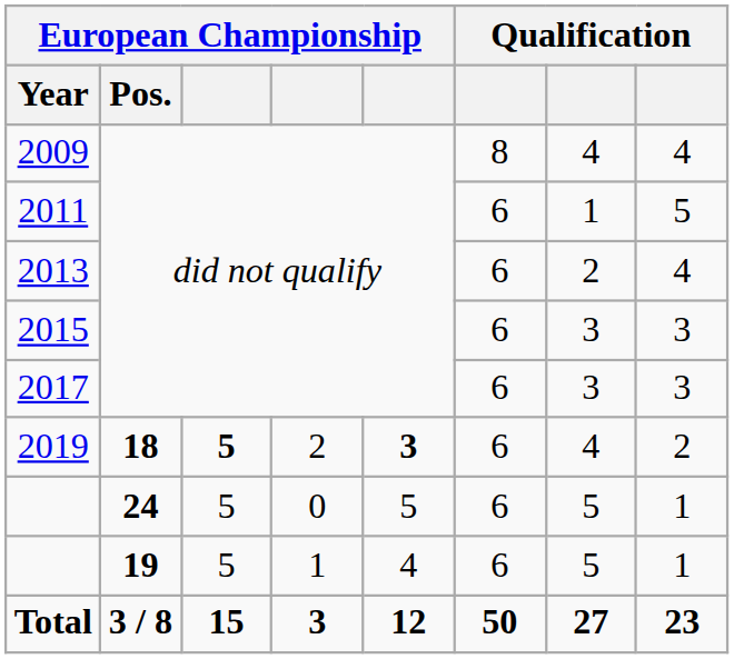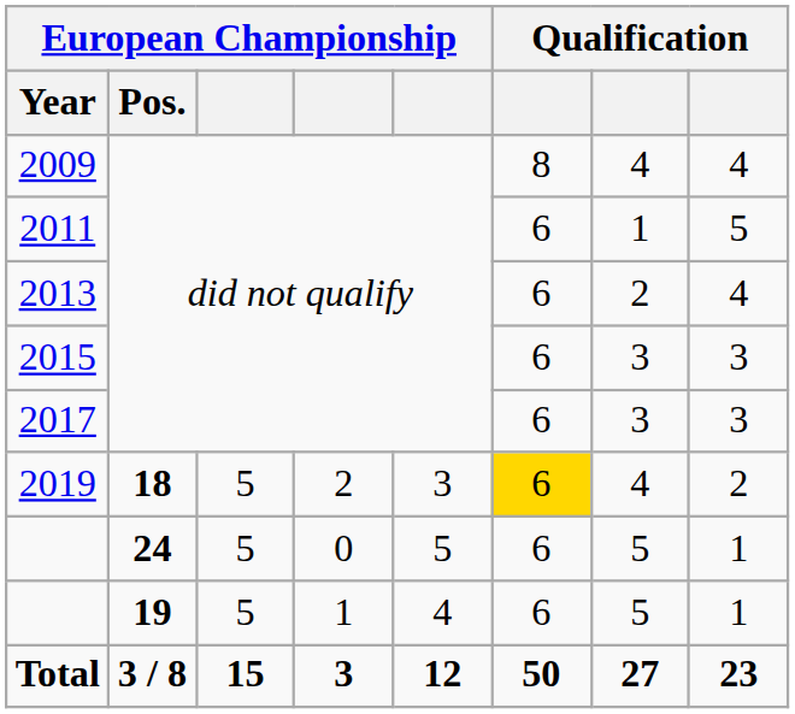2019 | column 3: bold -> normal
2019 | column 5: bold -> normal
2019 | column 6: no background -> gold background
